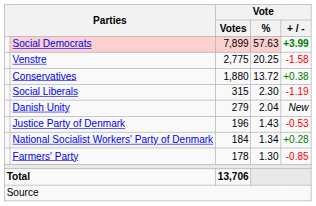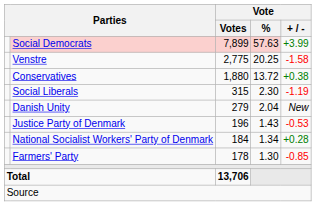Social Democrats | Vote / + / -: bold -> normal
